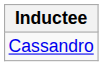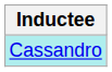row 2 | column 1: no background -> paleturquoise background
